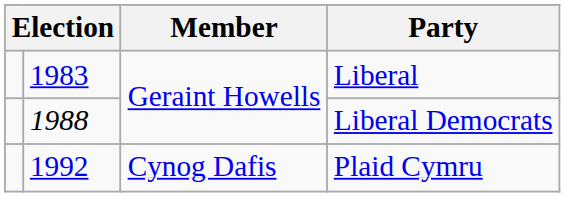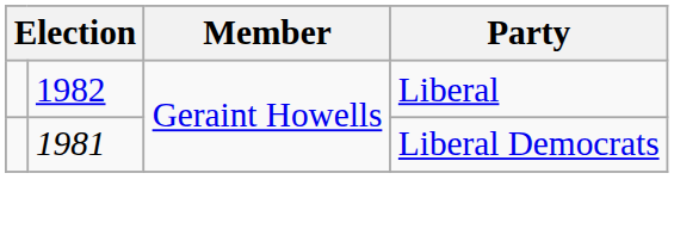Liberal | column 2: 1983 -> 1982
Liberal Democrats | column 2: 1988 -> 1981
- row: 1992 | Cynog Dafis | Plaid Cymru
